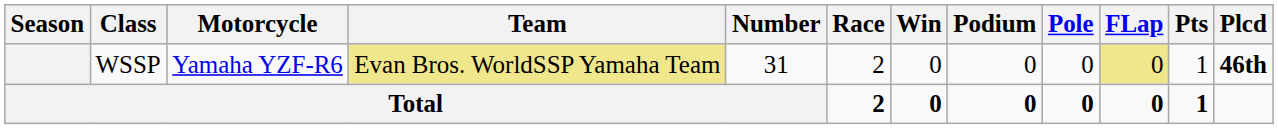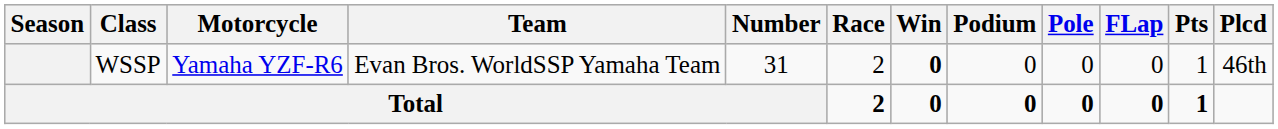row 2 | Team: khaki background -> no background
row 2 | Win: normal -> bold
row 2 | FLap: khaki background -> no background
row 2 | Plcd: bold -> normal
